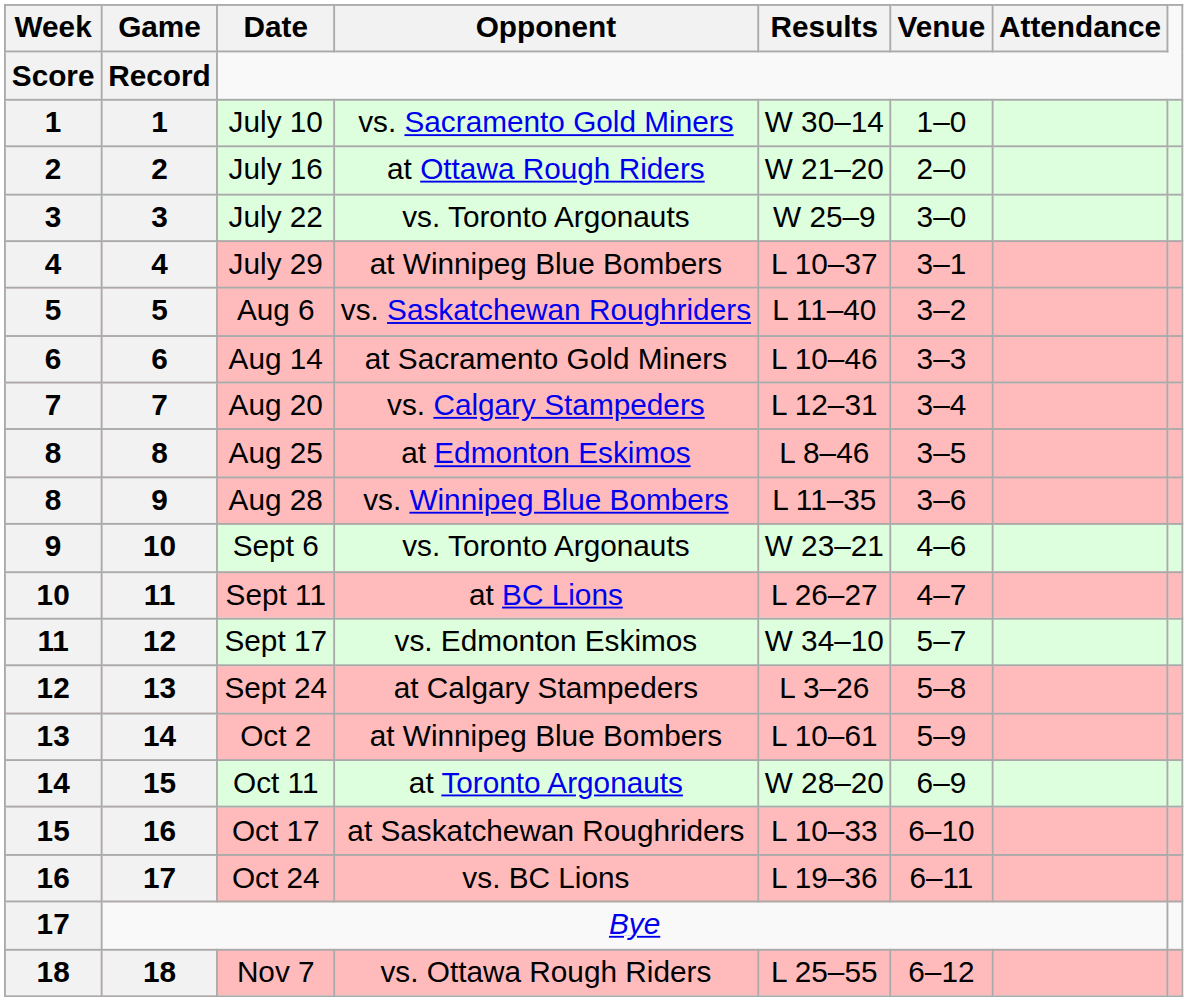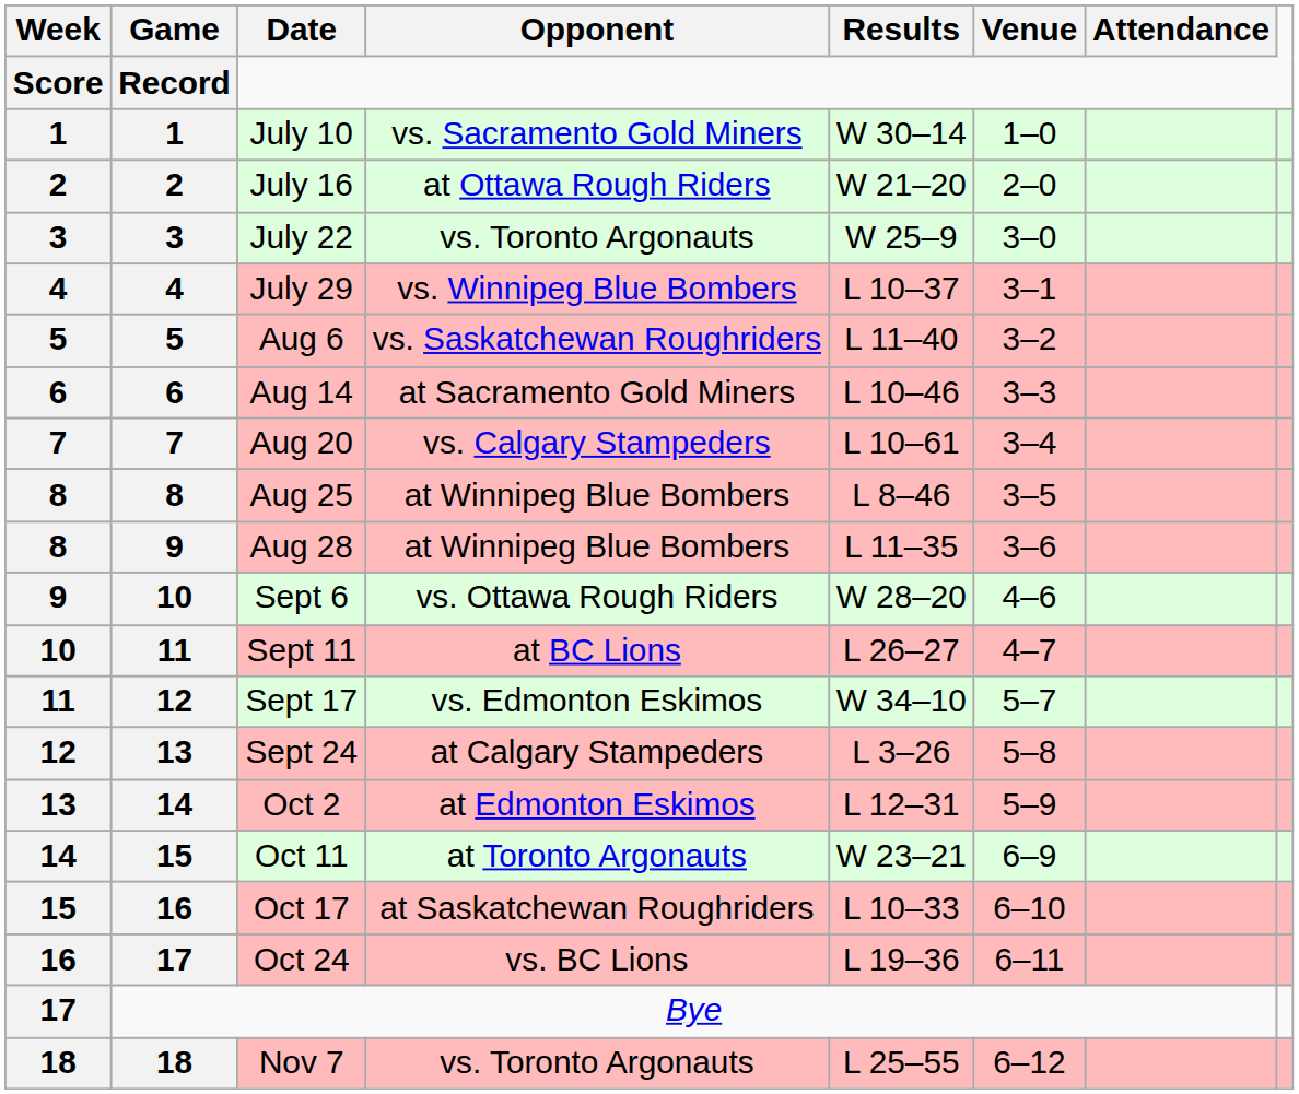July 29 | Opponent: at Winnipeg Blue Bombers -> vs. Winnipeg Blue Bombers
Aug 20 | Results: L 12–31 -> L 10–61
Aug 25 | Opponent: at Edmonton Eskimos -> at Winnipeg Blue Bombers
Aug 28 | Opponent: vs. Winnipeg Blue Bombers -> at Winnipeg Blue Bombers
Sept 6 | Opponent: vs. Toronto Argonauts -> vs. Ottawa Rough Riders
Sept 6 | Results: W 23–21 -> W 28–20
Oct 2 | Opponent: at Winnipeg Blue Bombers -> at Edmonton Eskimos
Oct 2 | Results: L 10–61 -> L 12–31
Oct 11 | Results: W 28–20 -> W 23–21
Nov 7 | Opponent: vs. Ottawa Rough Riders -> vs. Toronto Argonauts
